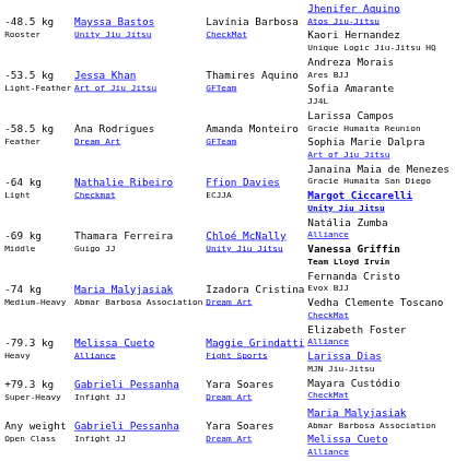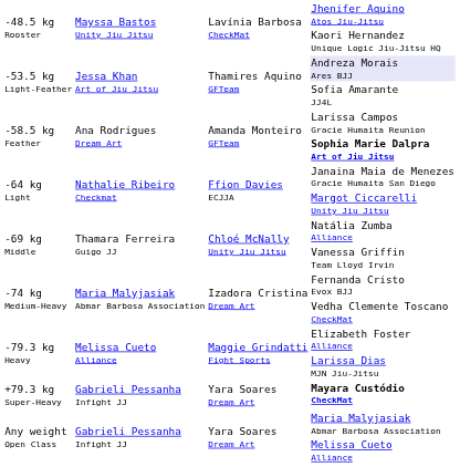Andreza Morais Ares BJJ | column 4: no background -> lavender background
Sophia Marie Dalpra Art of Jiu Jitsu | column 4: normal -> bold
Margot Ciccarelli Unity Jiu Jitsu | column 4: bold -> normal
Vanessa Griffin Team Lloyd Irvin | column 4: bold -> normal
Mayara Custódio CheckMat | column 4: normal -> bold
